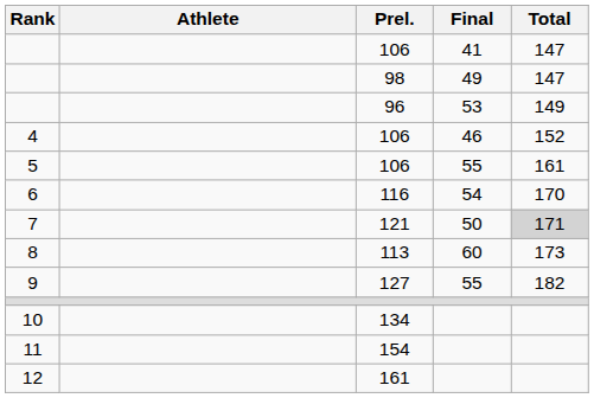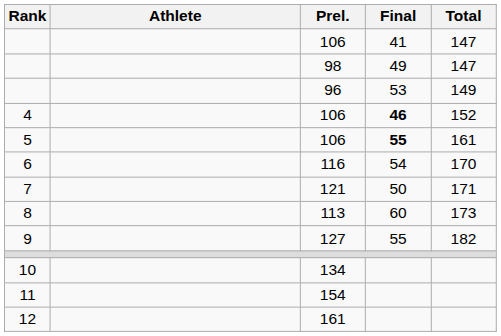4 / 106 | Final: normal -> bold
5 / 106 | Final: normal -> bold
121 | Total: lightgrey background -> no background
